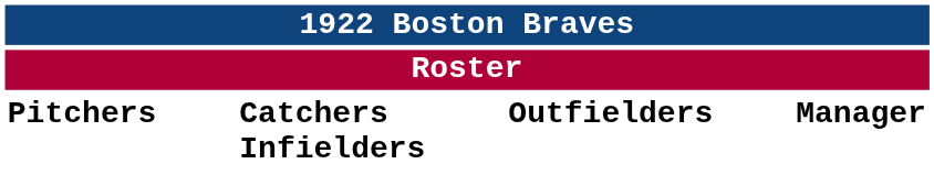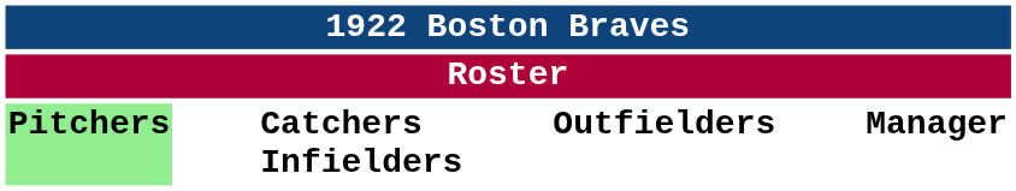Pitchers | column 1: no background -> lightgreen background
